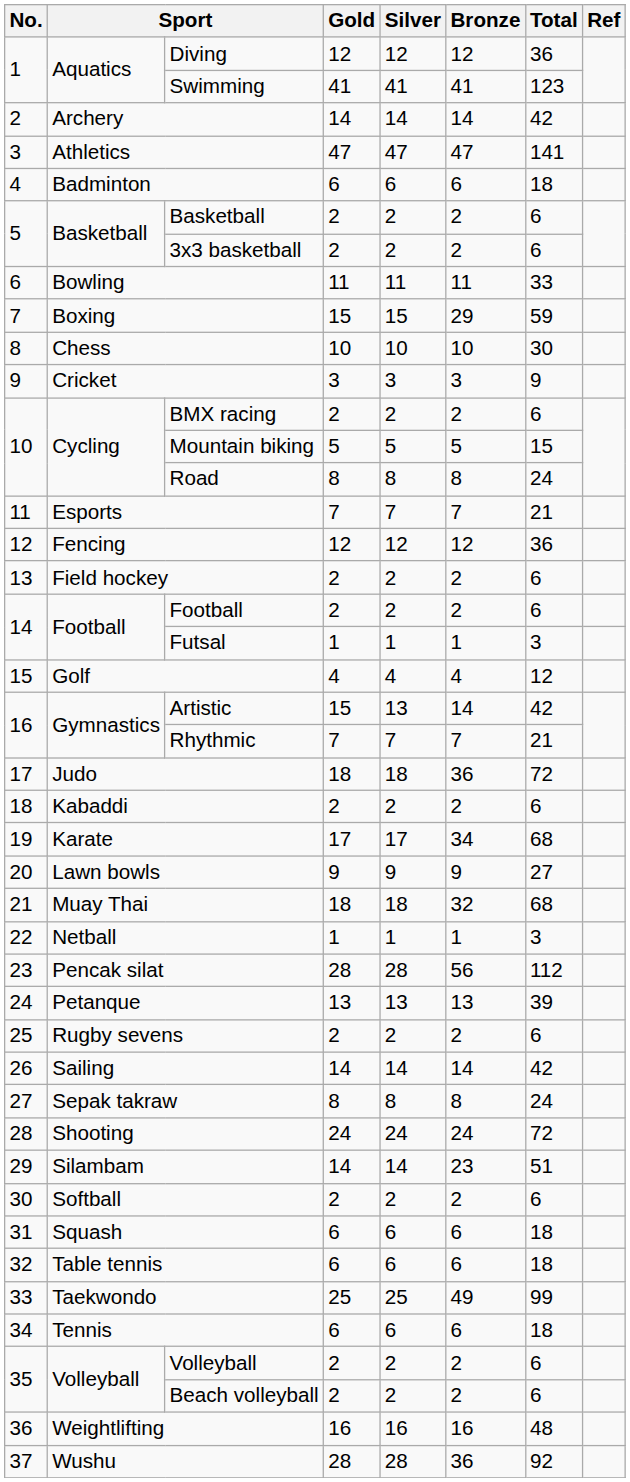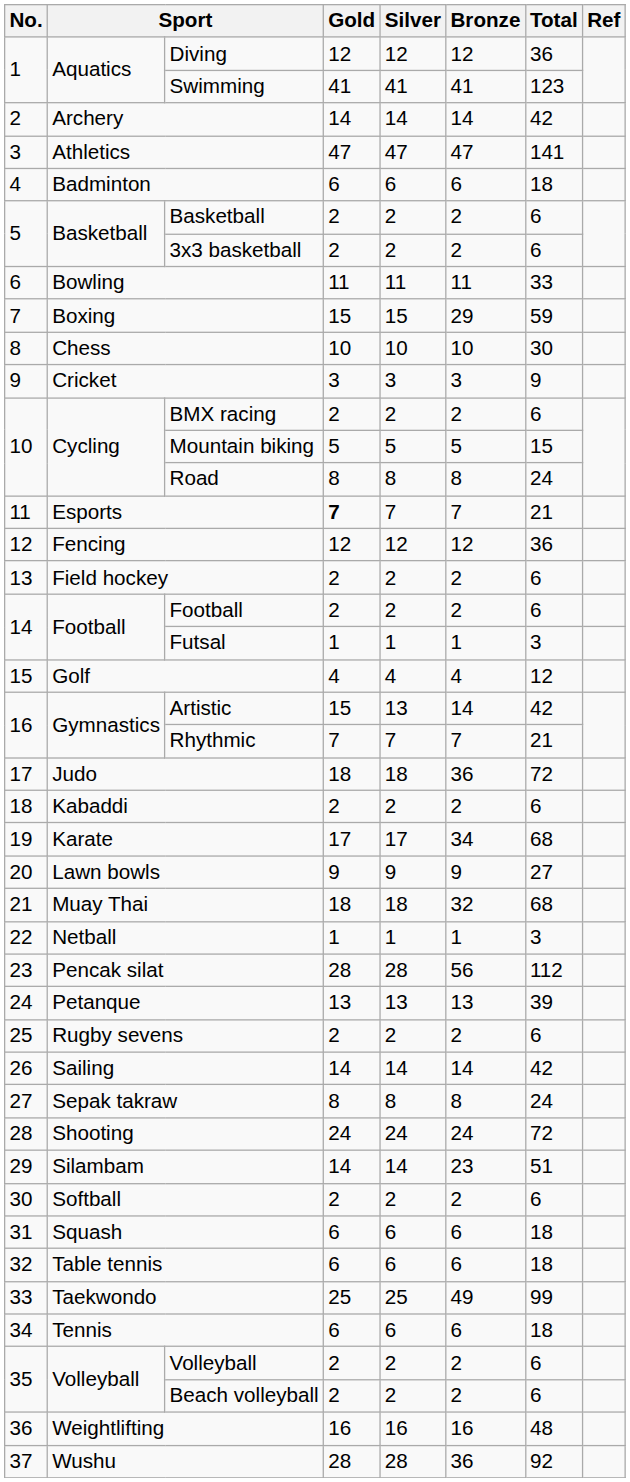Esports | Gold: normal -> bold
